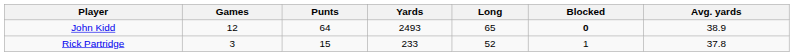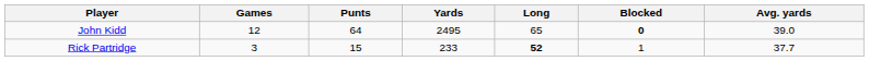John Kidd | Yards: 2493 -> 2495
John Kidd | Avg. yards: 38.9 -> 39.0
Rick Partridge | Long: normal -> bold
Rick Partridge | Avg. yards: 37.8 -> 37.7
